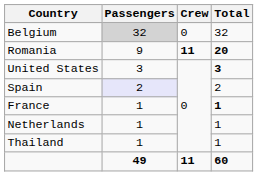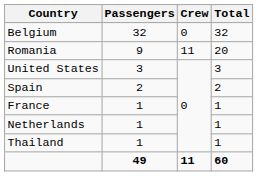Belgium | Passengers: lightgrey background -> no background
Romania | Crew: bold -> normal
Romania | Total: bold -> normal
United States | Total: bold -> normal
Spain | Passengers: lavender background -> no background
France | Total: bold -> normal
